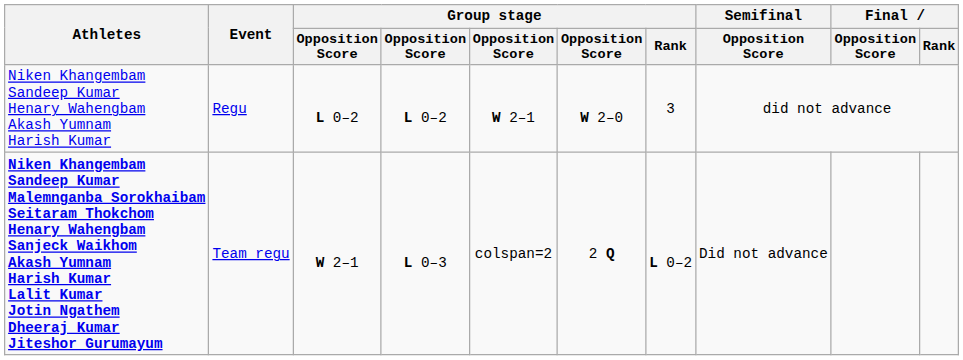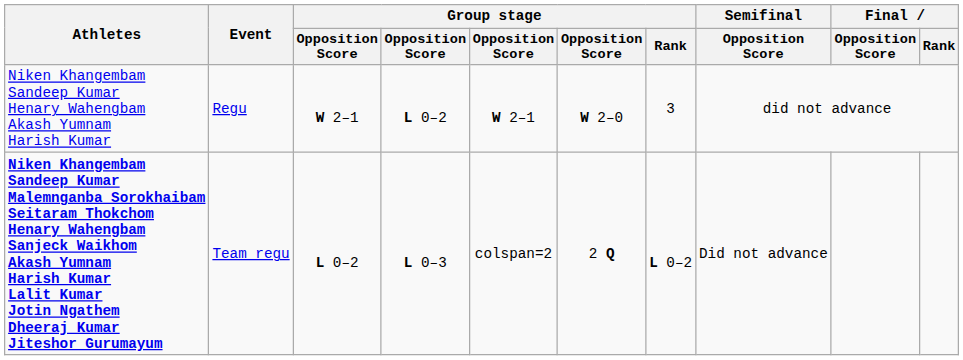row 3 | column 3: L 0–2 -> W 2–1
row 4 | column 3: W 2–1 -> L 0–2
